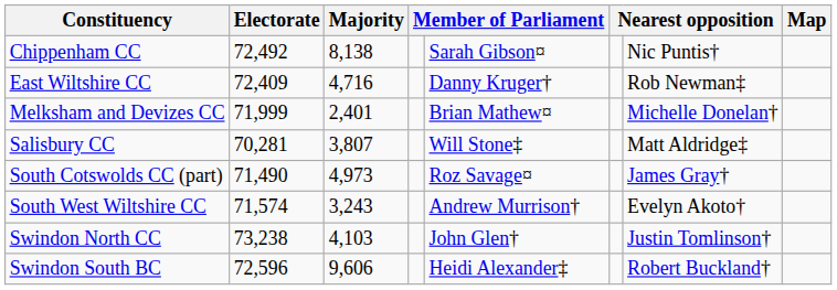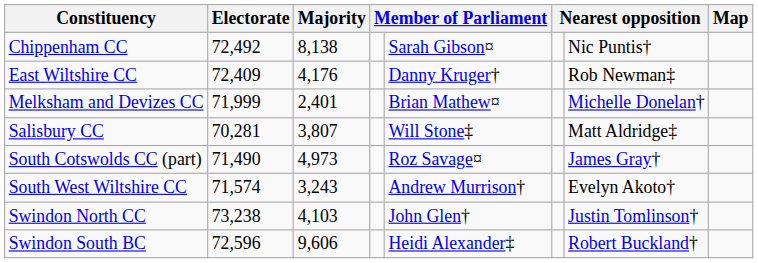East Wiltshire CC | Majority: 4,716 -> 4,176
